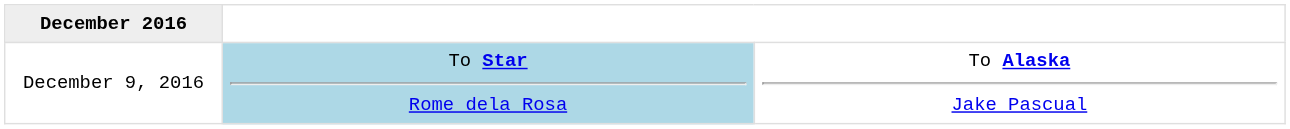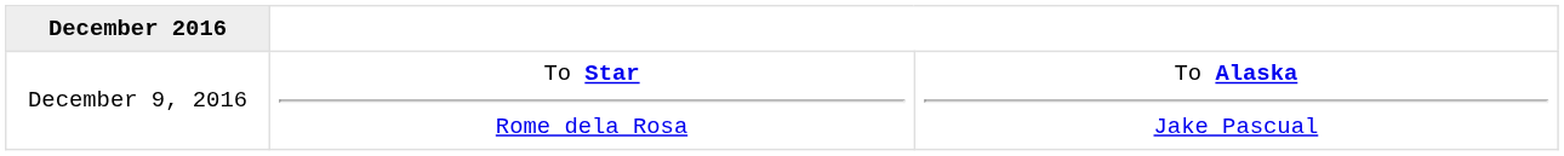December 9, 2016 | column 2: lightblue background -> no background
